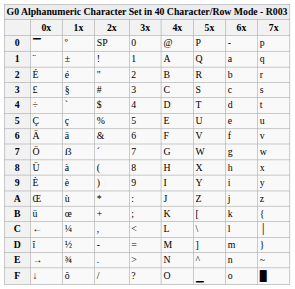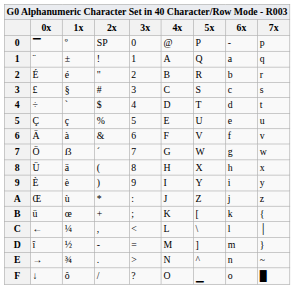row 9 | 1x: ä -> à
row 11 | 1x: à -> ä
